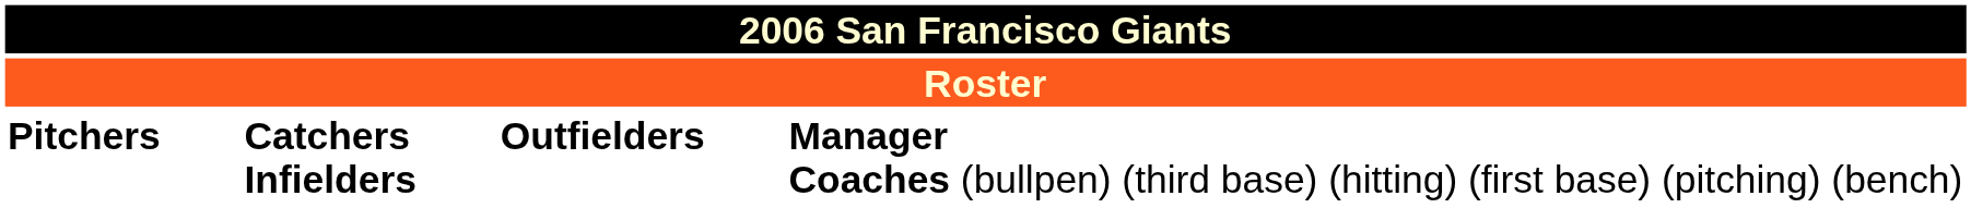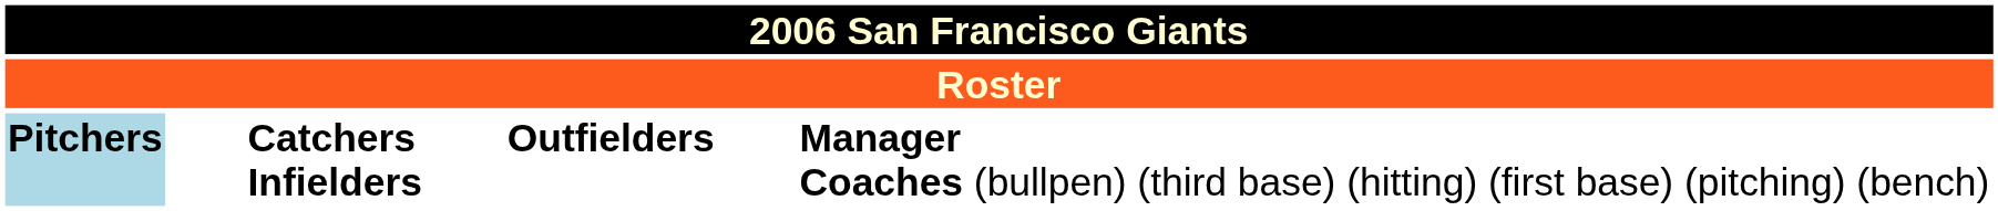Pitchers | column 1: no background -> lightblue background
